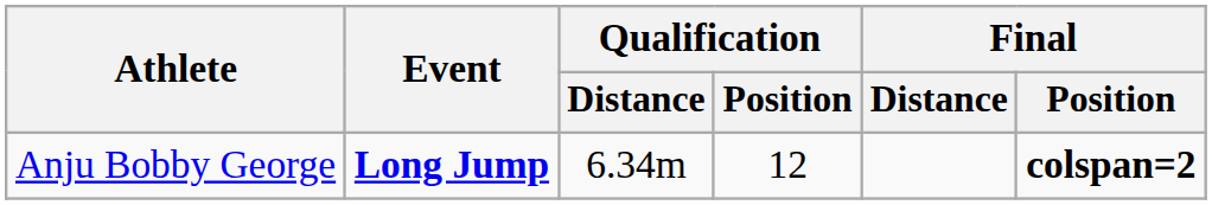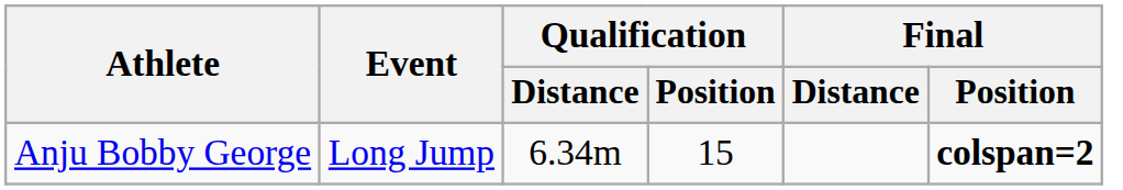Anju Bobby George | Event: bold -> normal
Anju Bobby George | Qualification / Position: 12 -> 15
